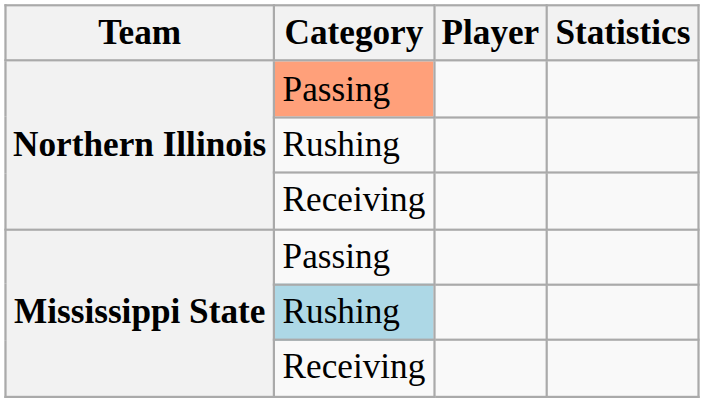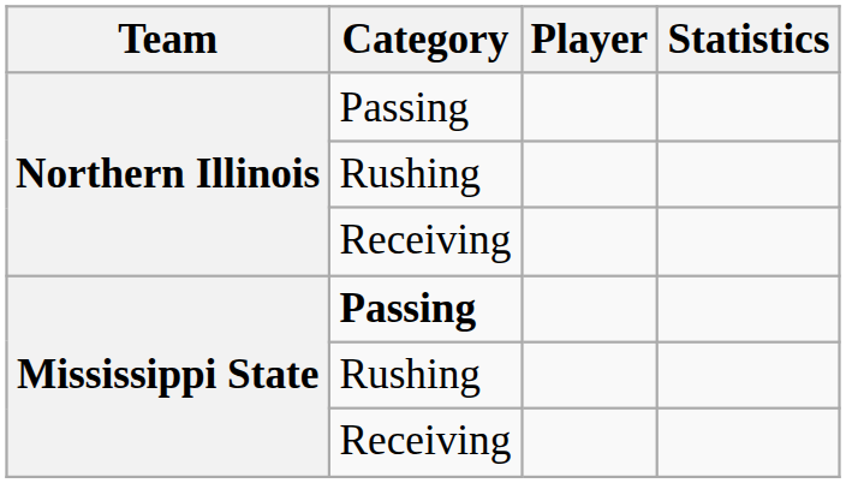Northern Illinois / Passing | Category: lightsalmon background -> no background
Mississippi State / Passing | Category: normal -> bold
Mississippi State / Rushing | Category: lightblue background -> no background
